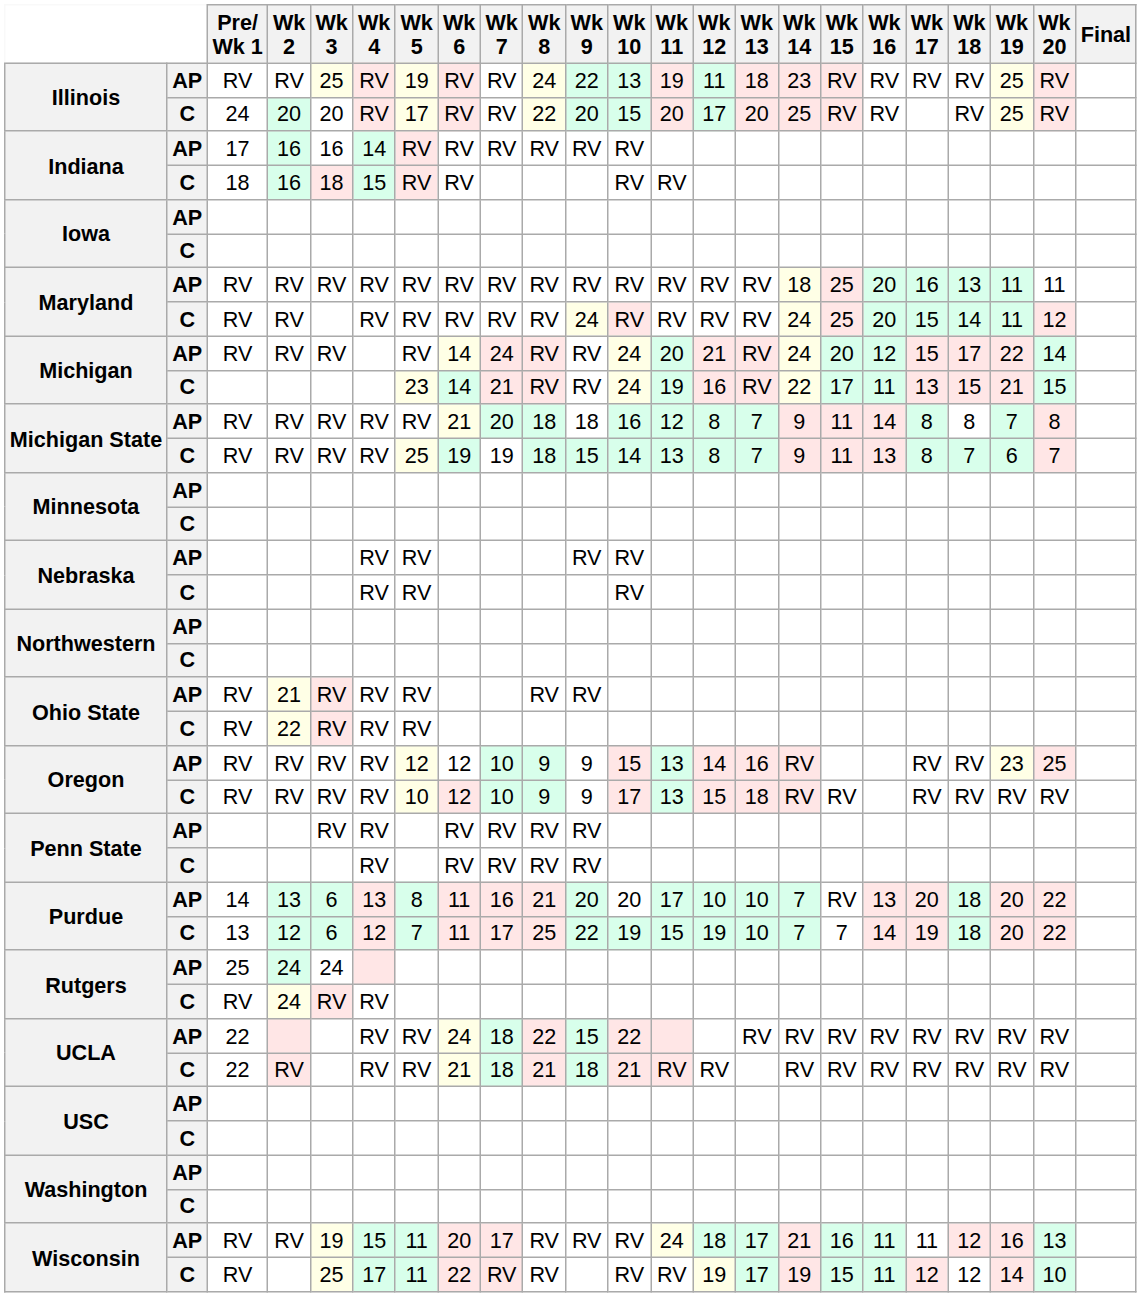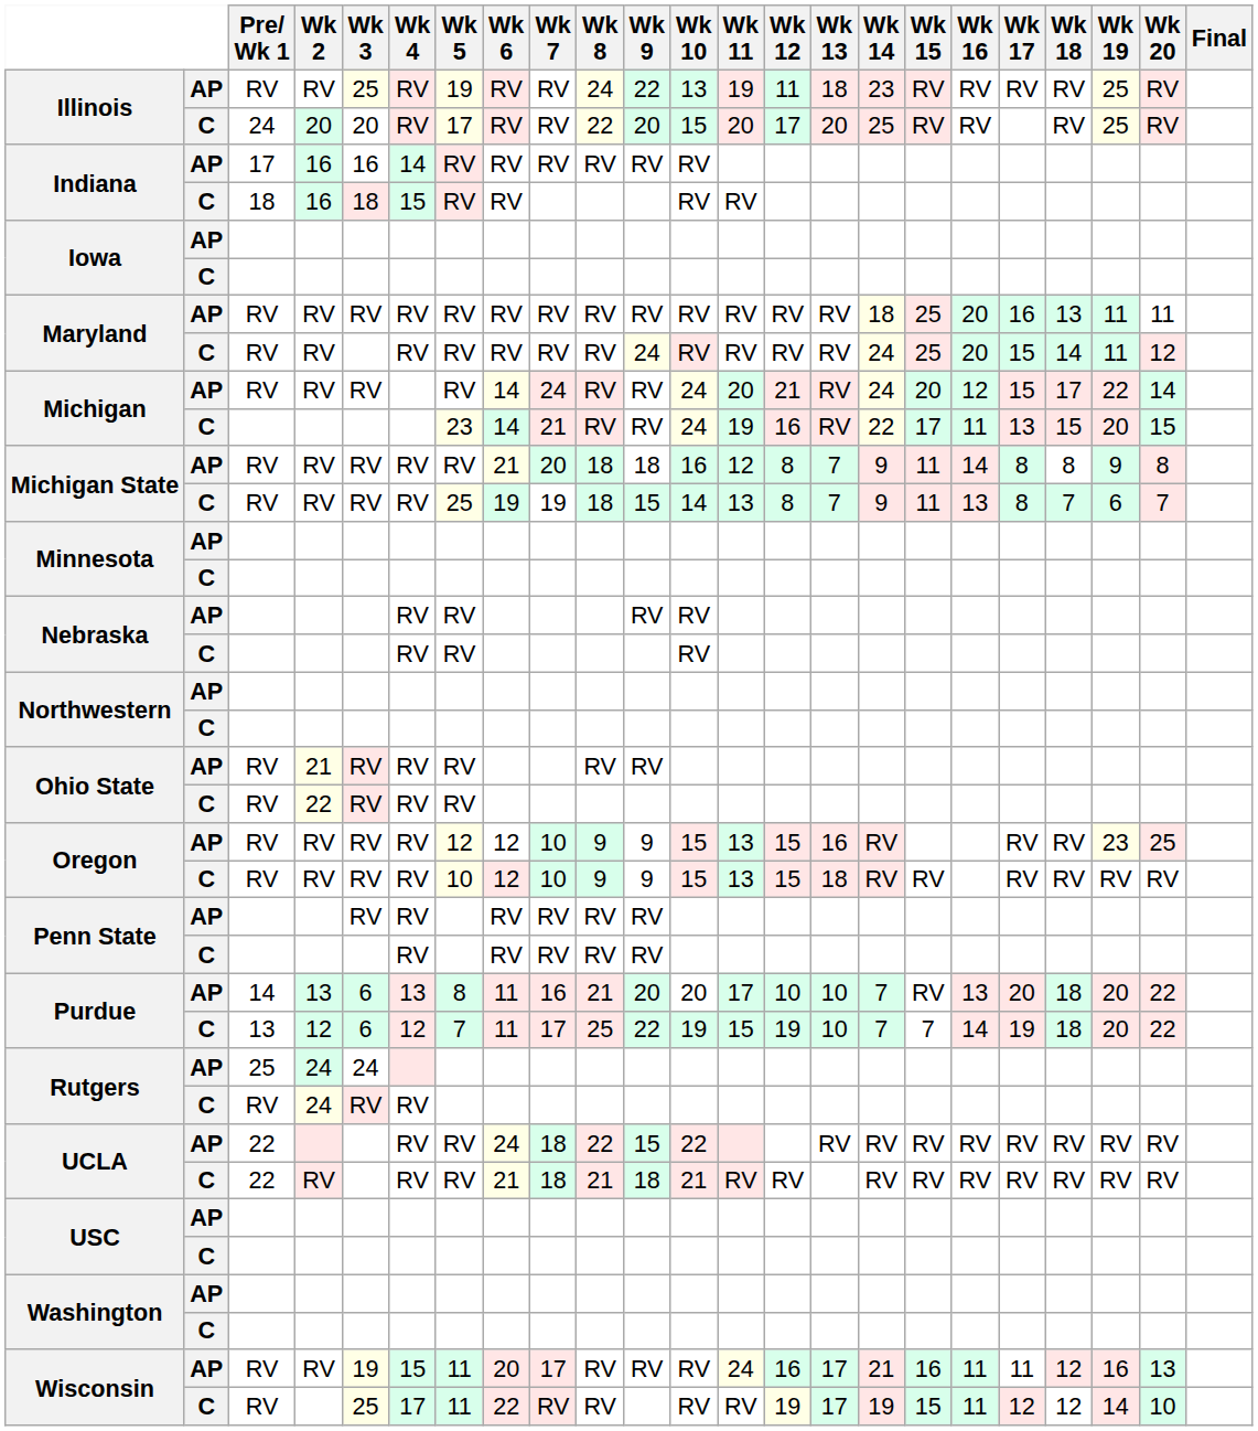Michigan / C | Wk 19: 21 -> 20
Michigan State / AP | Wk 19: 7 -> 9
Oregon / AP | Wk 12: 14 -> 15
Oregon / C | Wk 10: 17 -> 15
Wisconsin / AP | Wk 12: 18 -> 16
